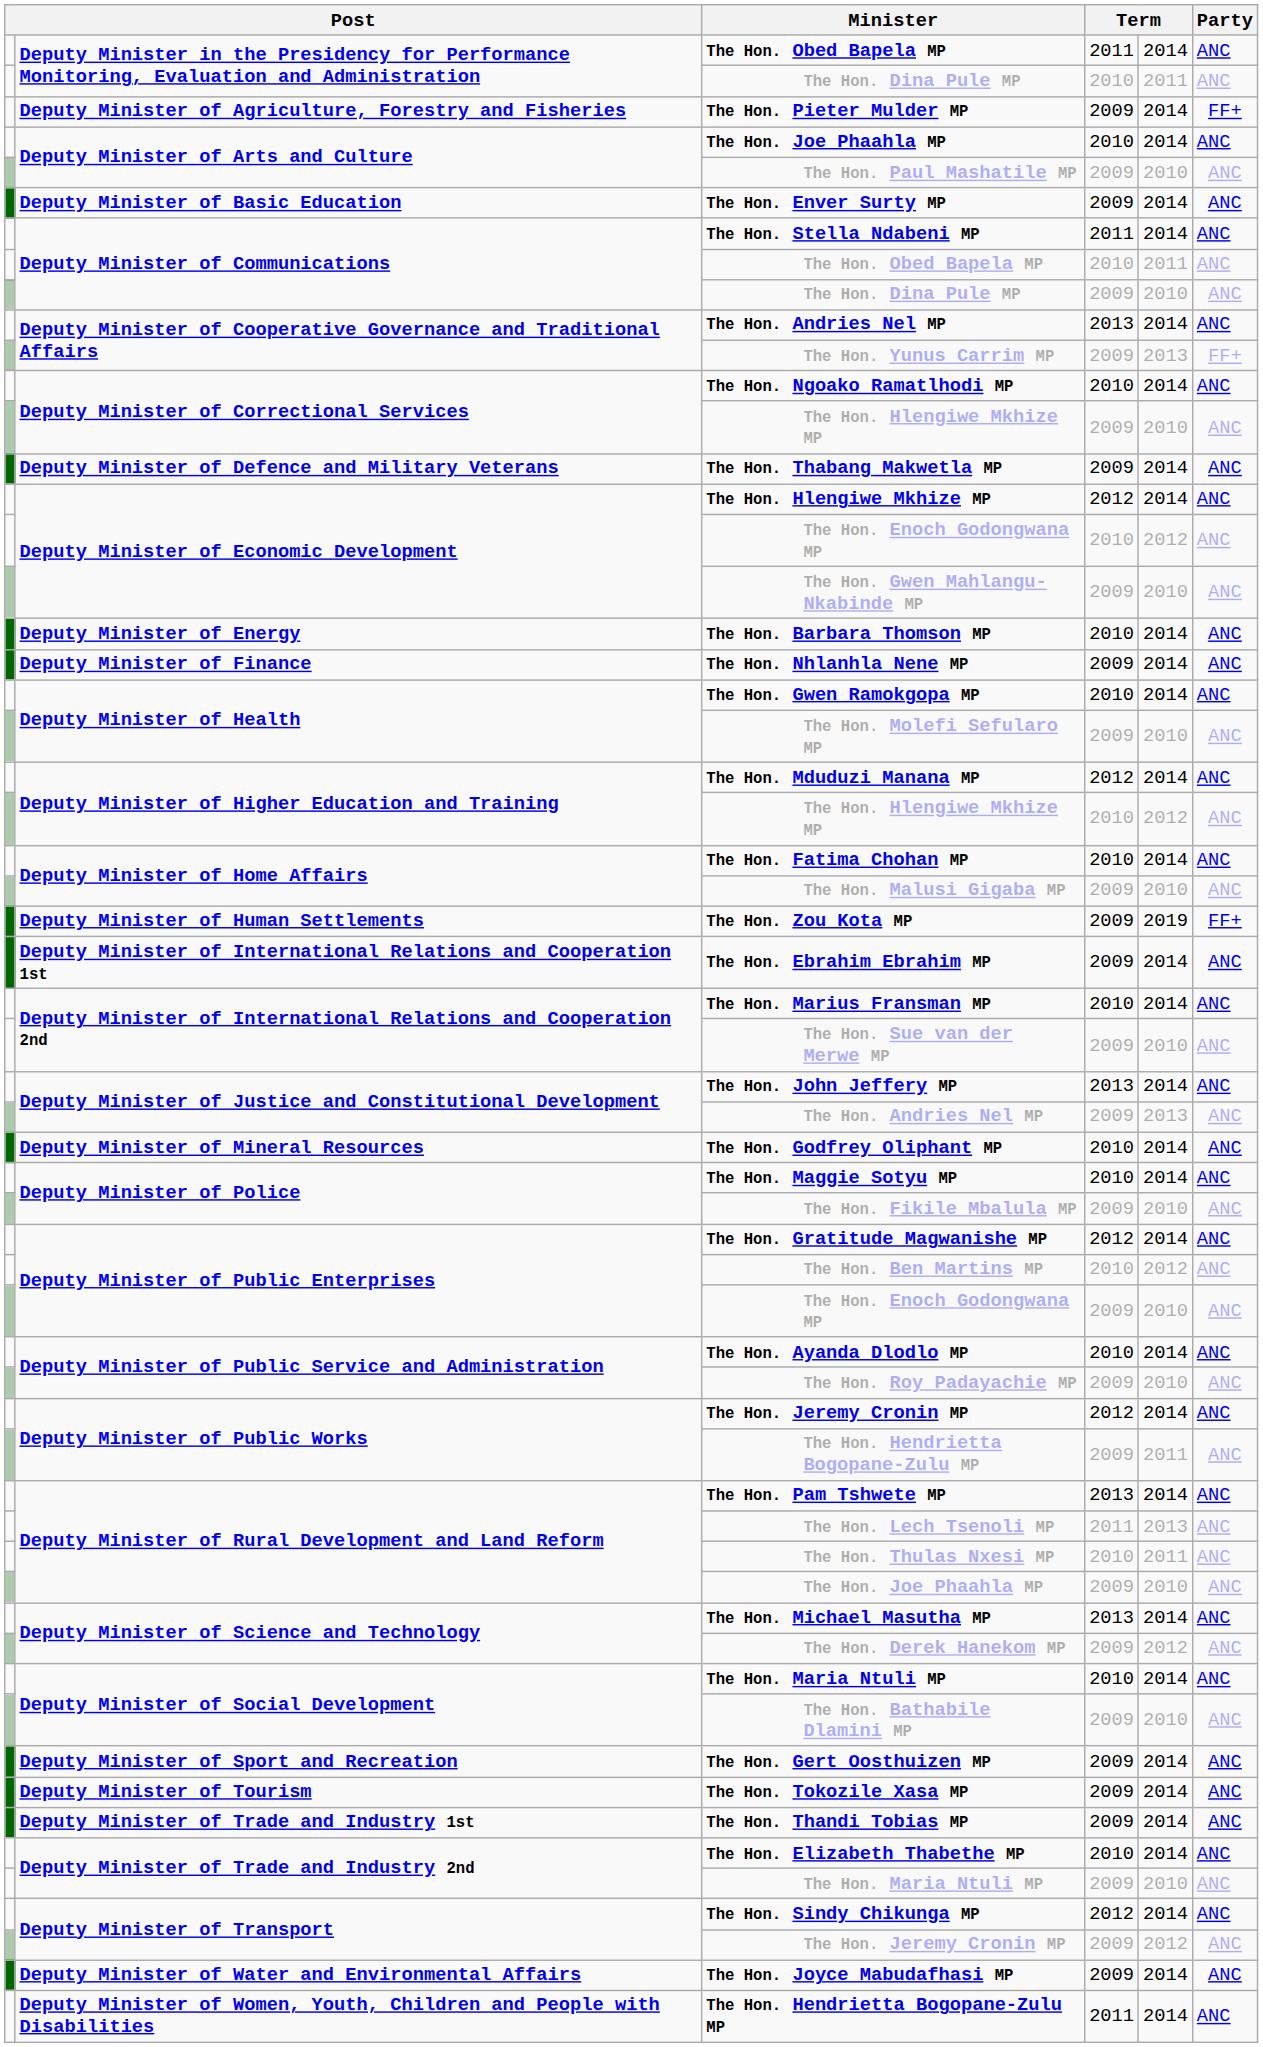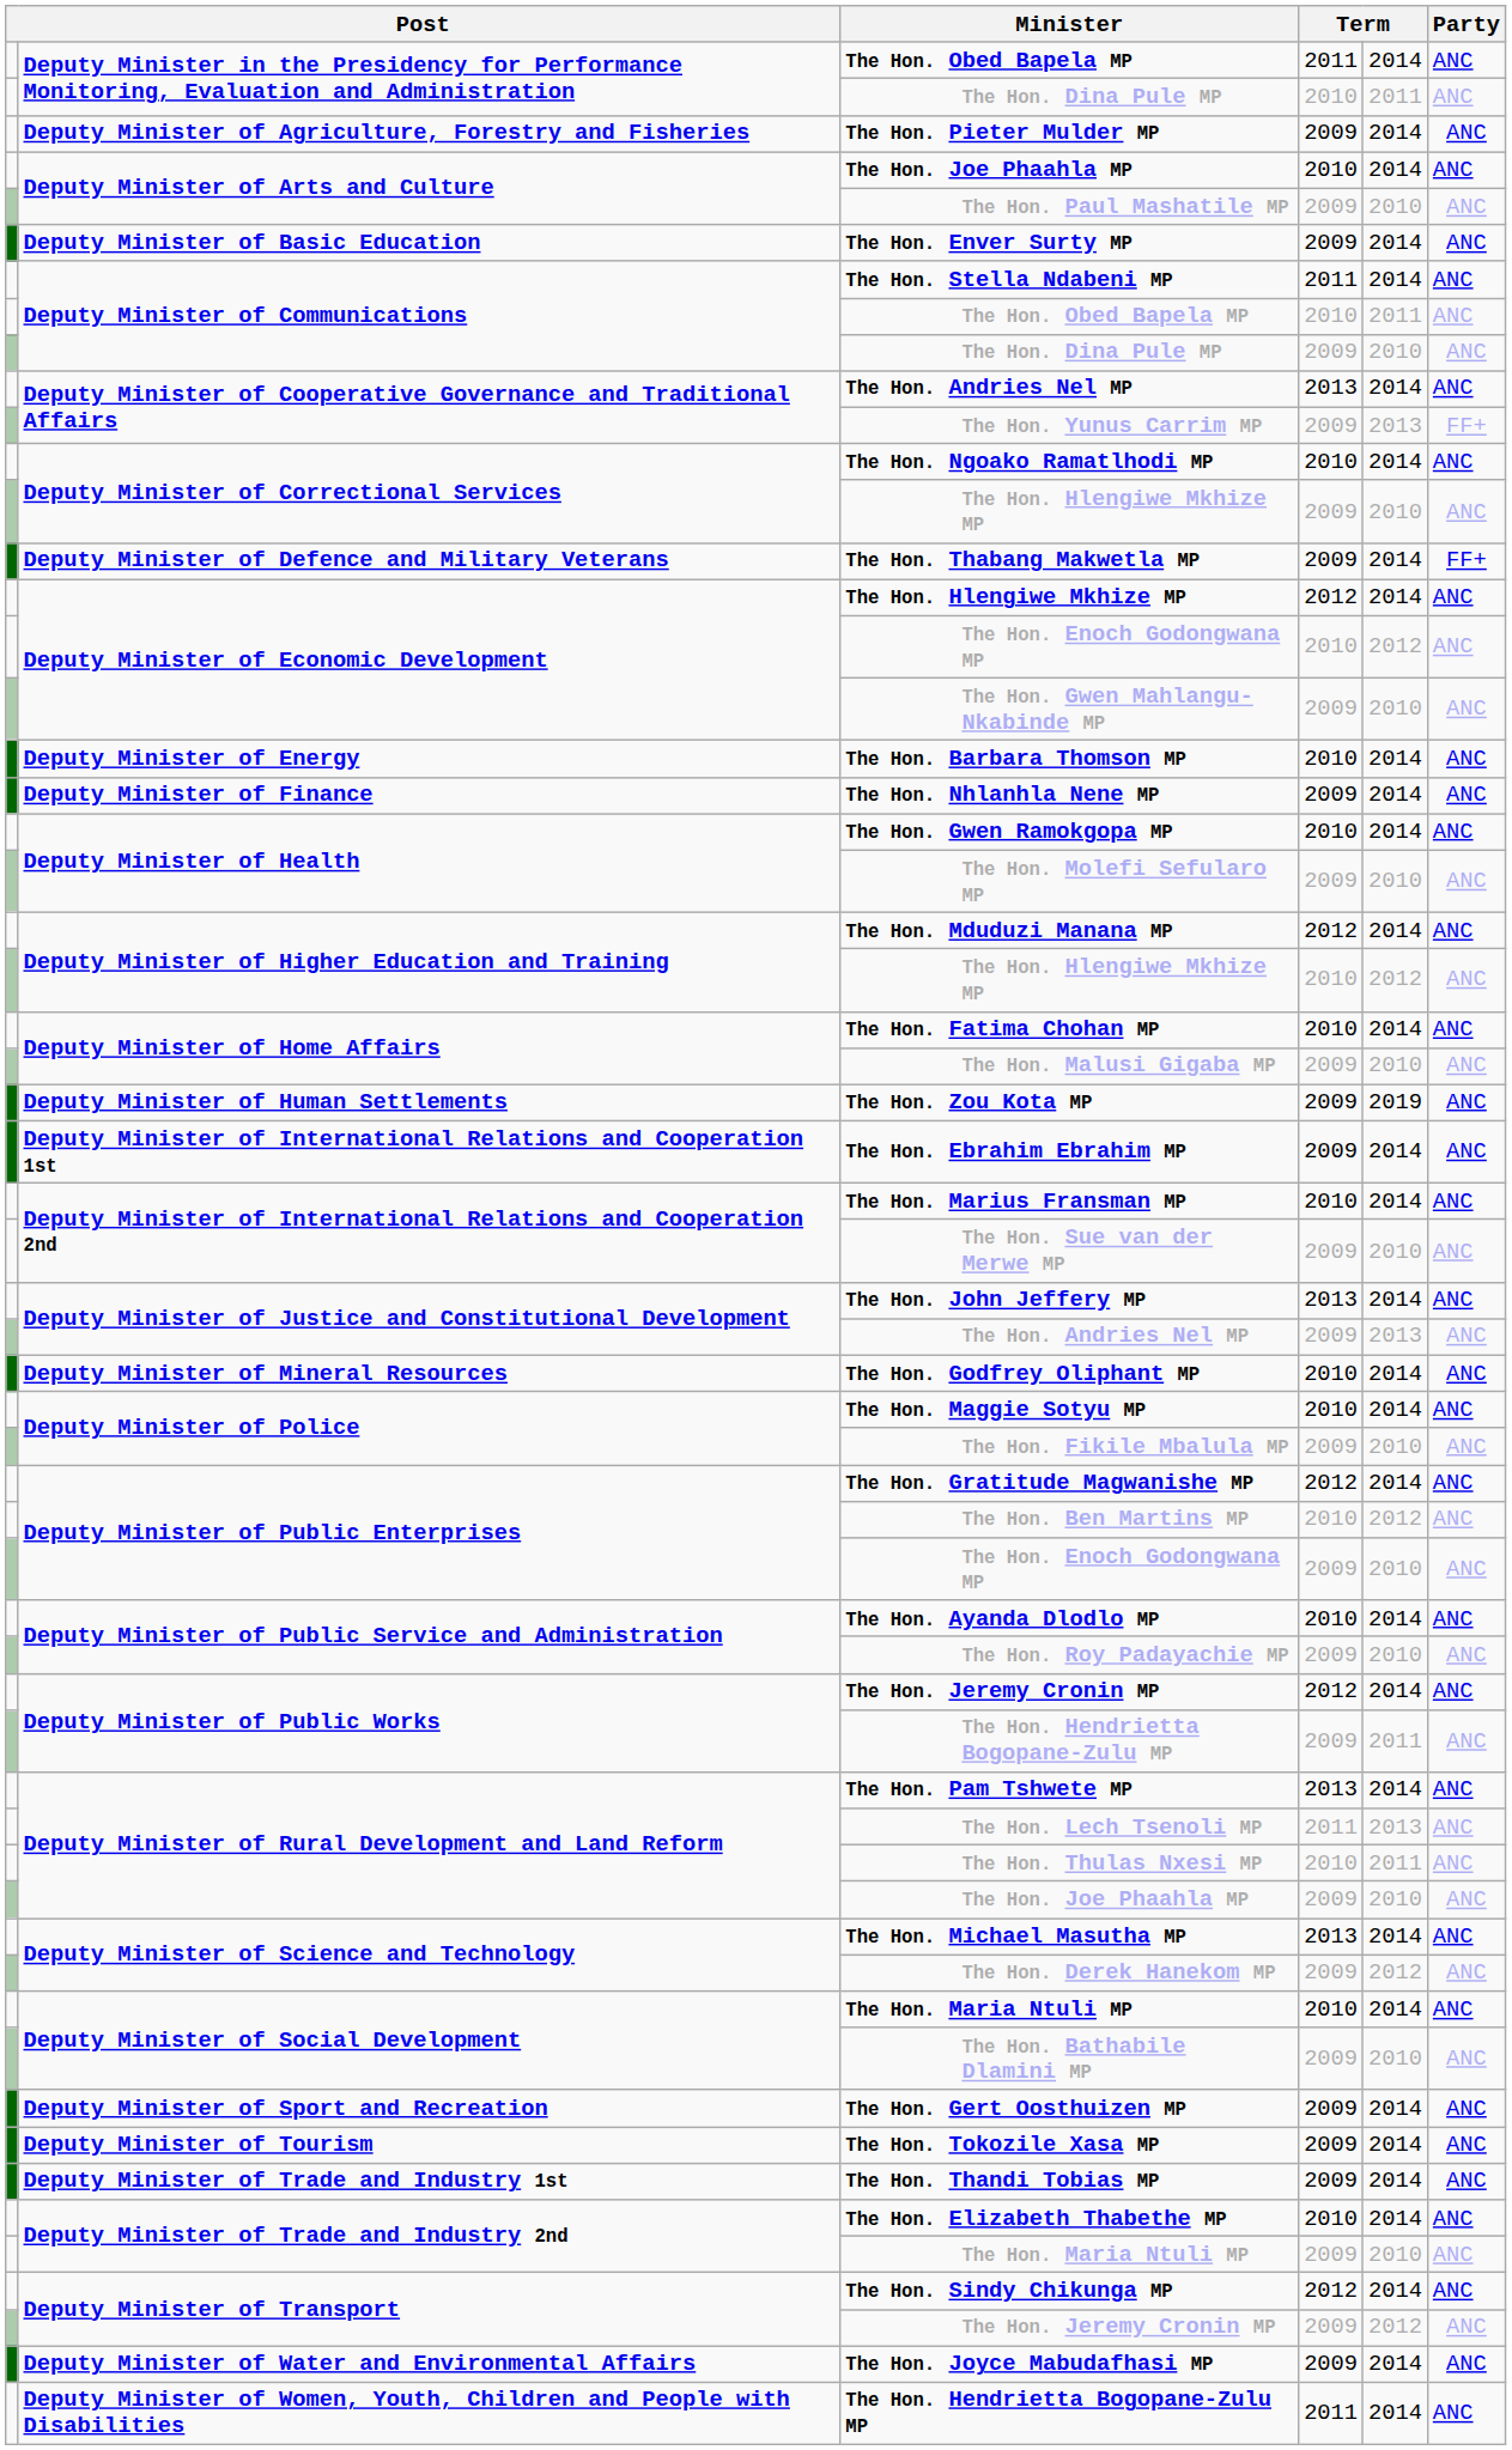The Hon. Pieter Mulder MP | Party: FF+ -> ANC
The Hon. Thabang Makwetla MP | Party: ANC -> FF+
The Hon. Zou Kota MP | Party: FF+ -> ANC
